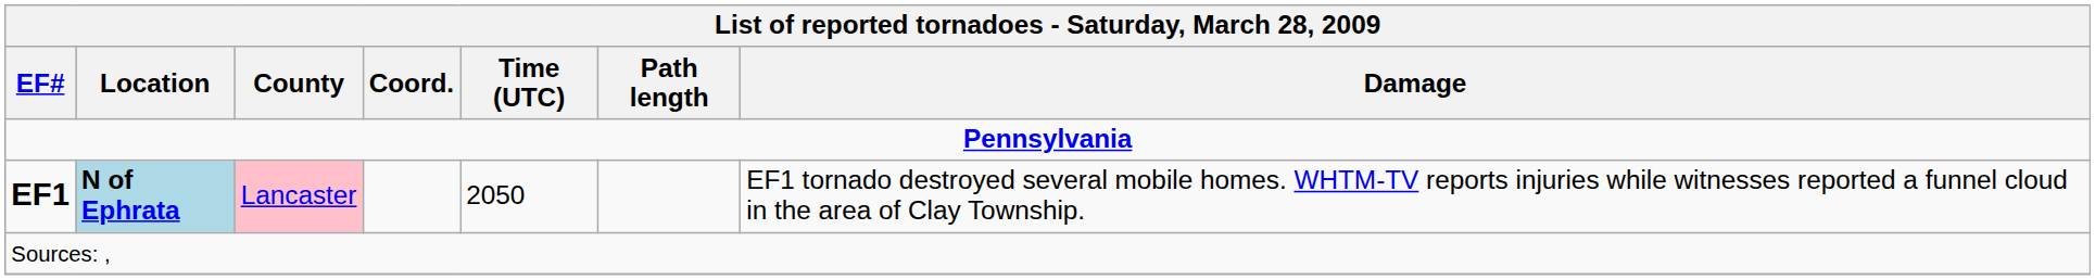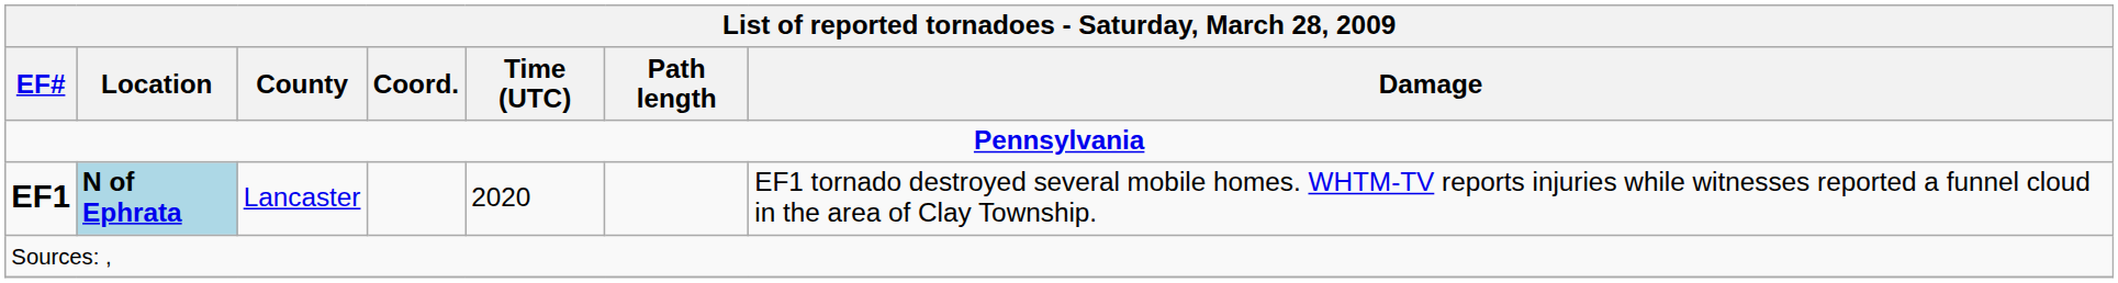EF1 | County: pink background -> no background
EF1 | Time (UTC): 2050 -> 2020
